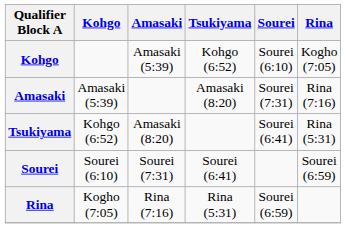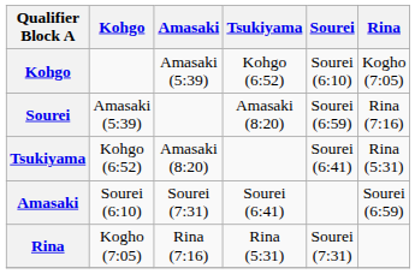row 3 | Qualifier Block A: Amasaki -> Sourei
row 3 | Sourei: Sourei (7:31) -> Sourei (6:59)
row 5 | Qualifier Block A: Sourei -> Amasaki
row 6 | Sourei: Sourei (6:59) -> Sourei (7:31)
